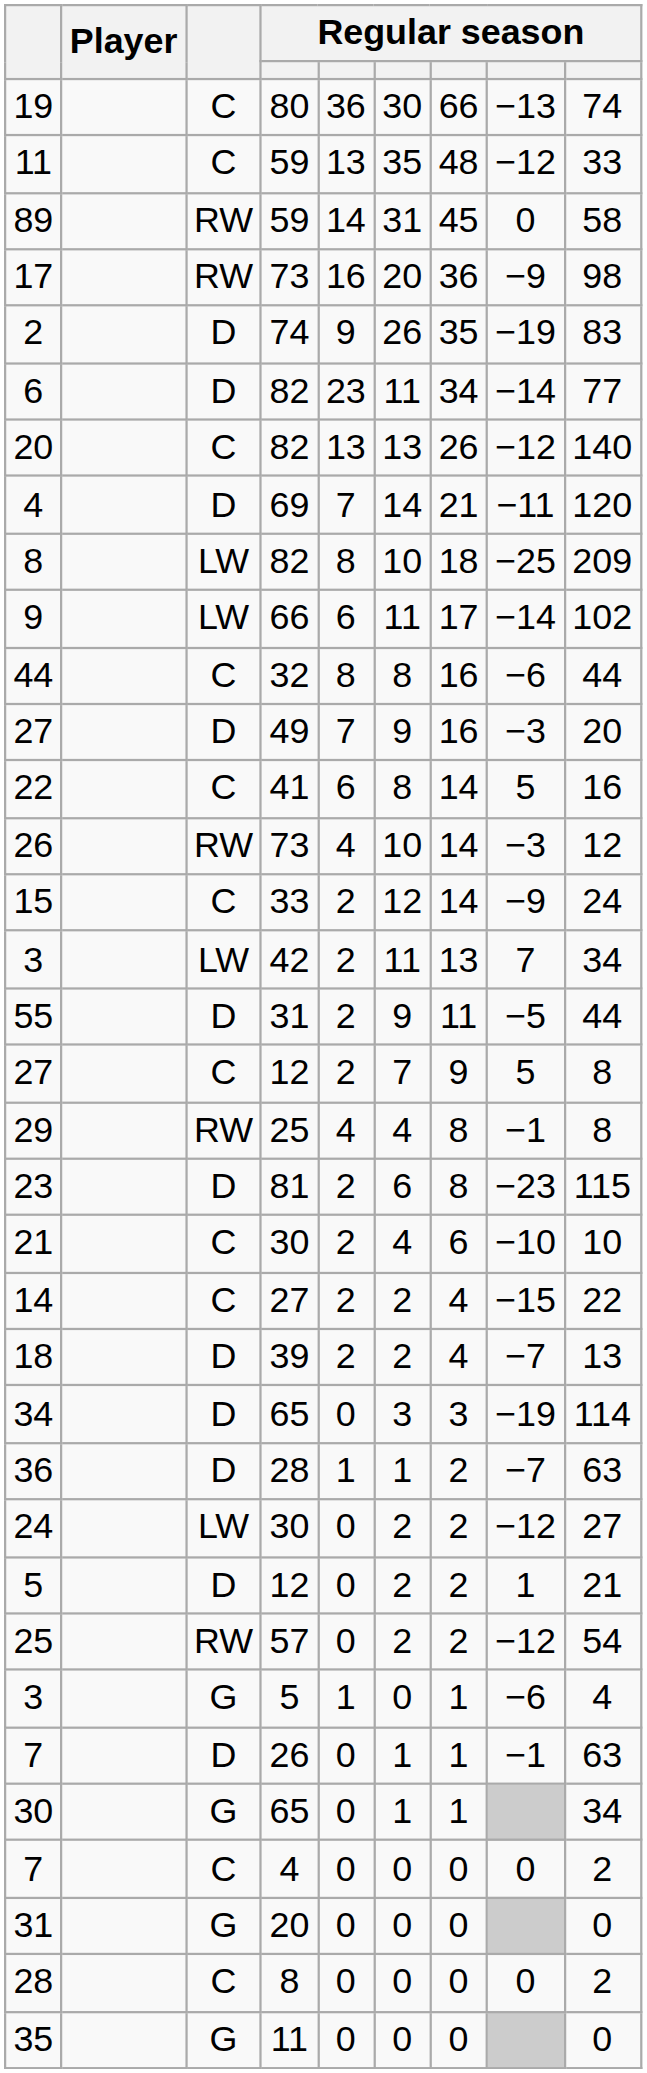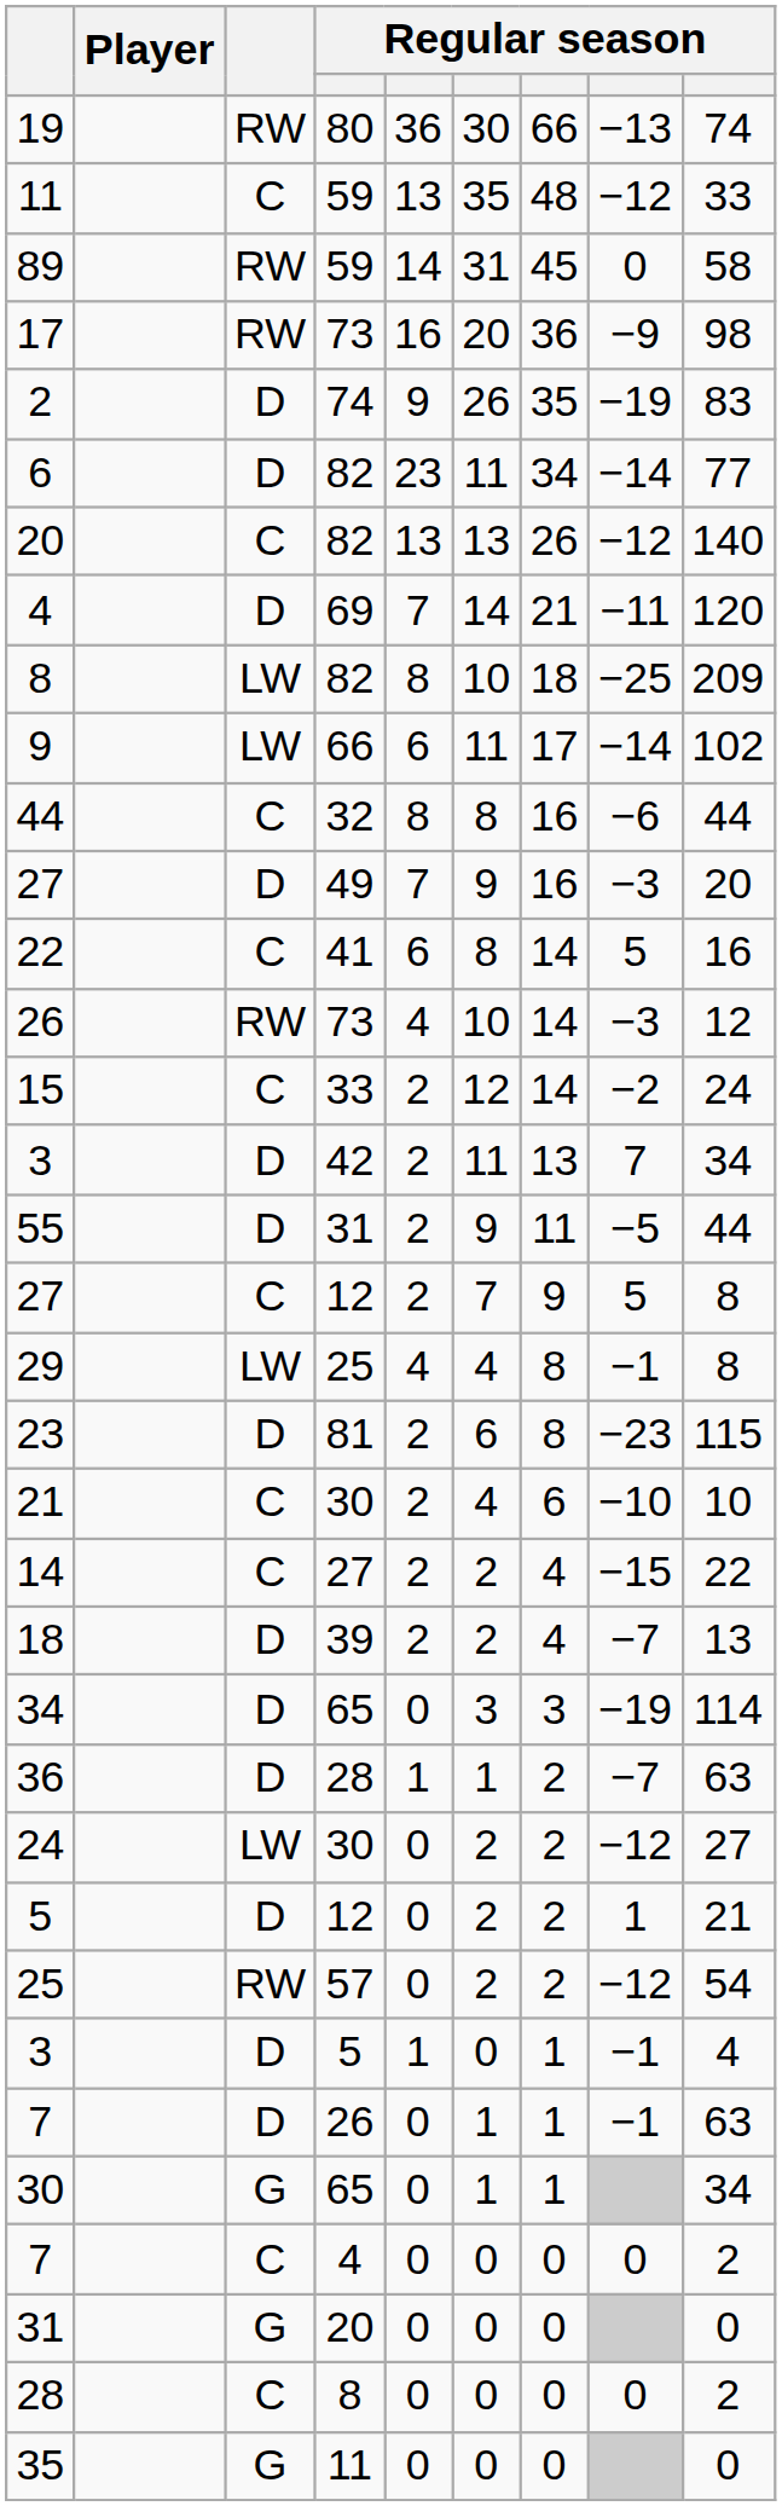19 | column 3: C -> RW
15 | column 8: −9 -> −2
3 / 42 | column 3: LW -> D
29 | column 3: RW -> LW
3 / 5 | column 3: G -> D
3 / 5 | column 8: −6 -> −1
